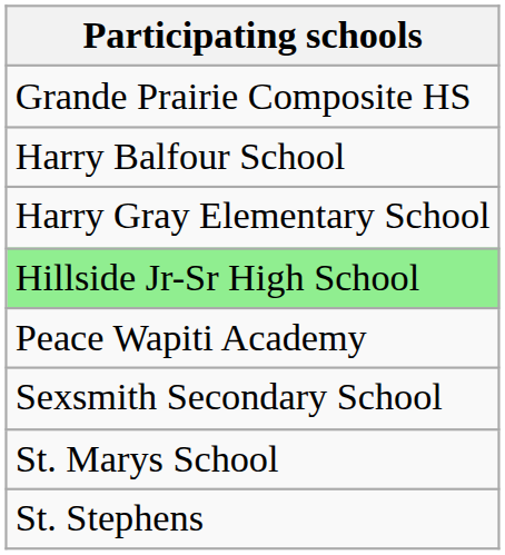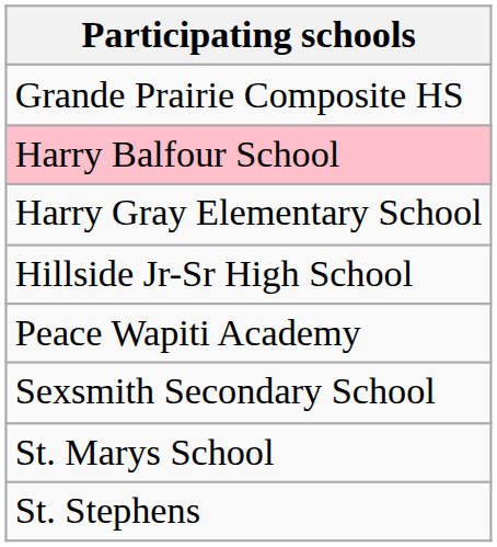row 3 | column 1: no background -> pink background
row 5 | column 1: lightgreen background -> no background
